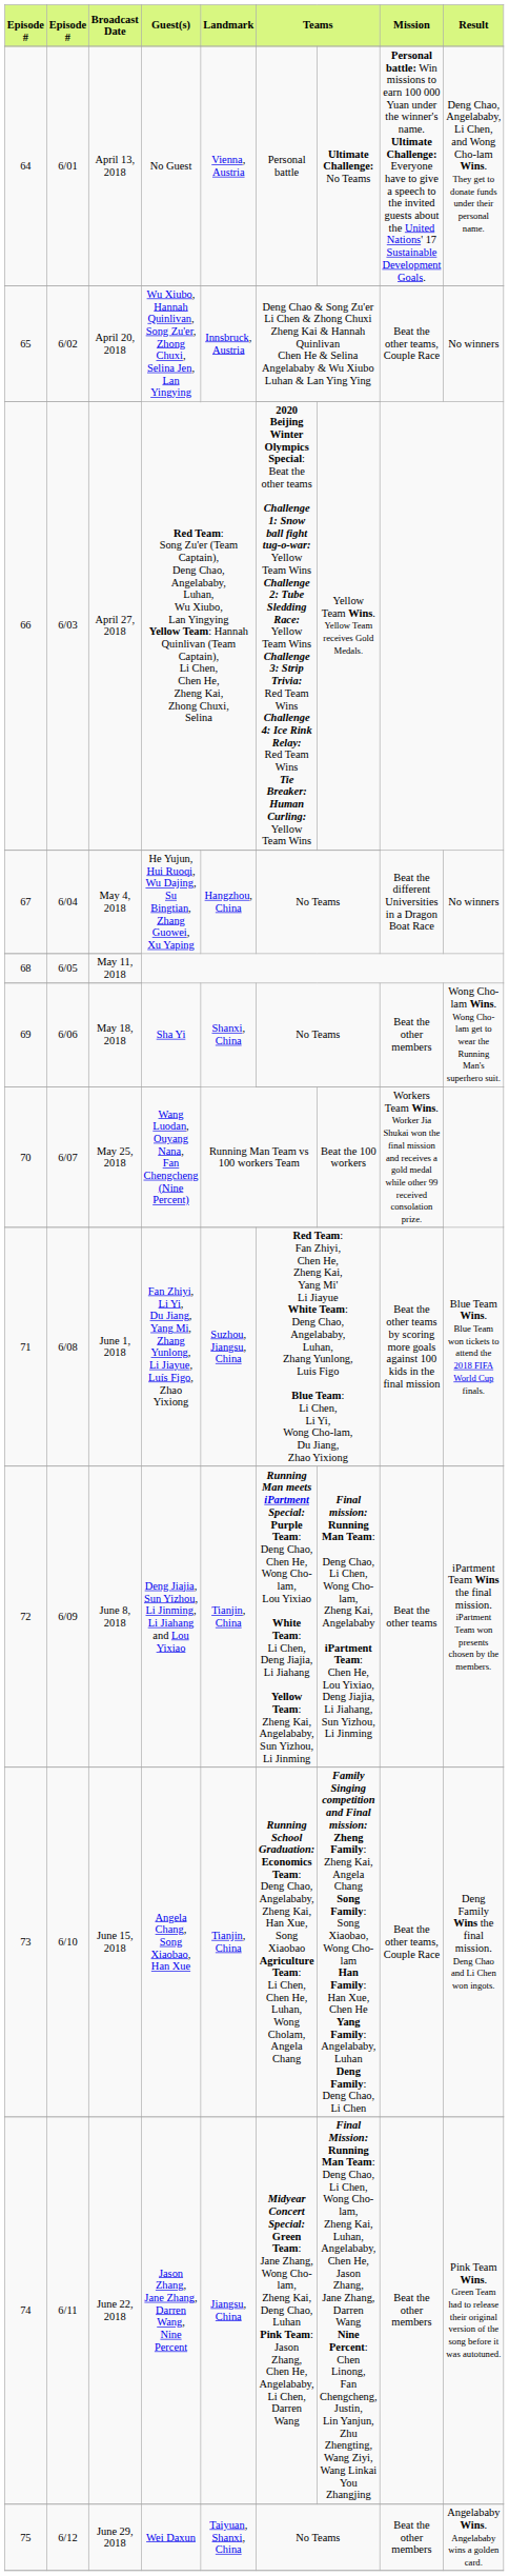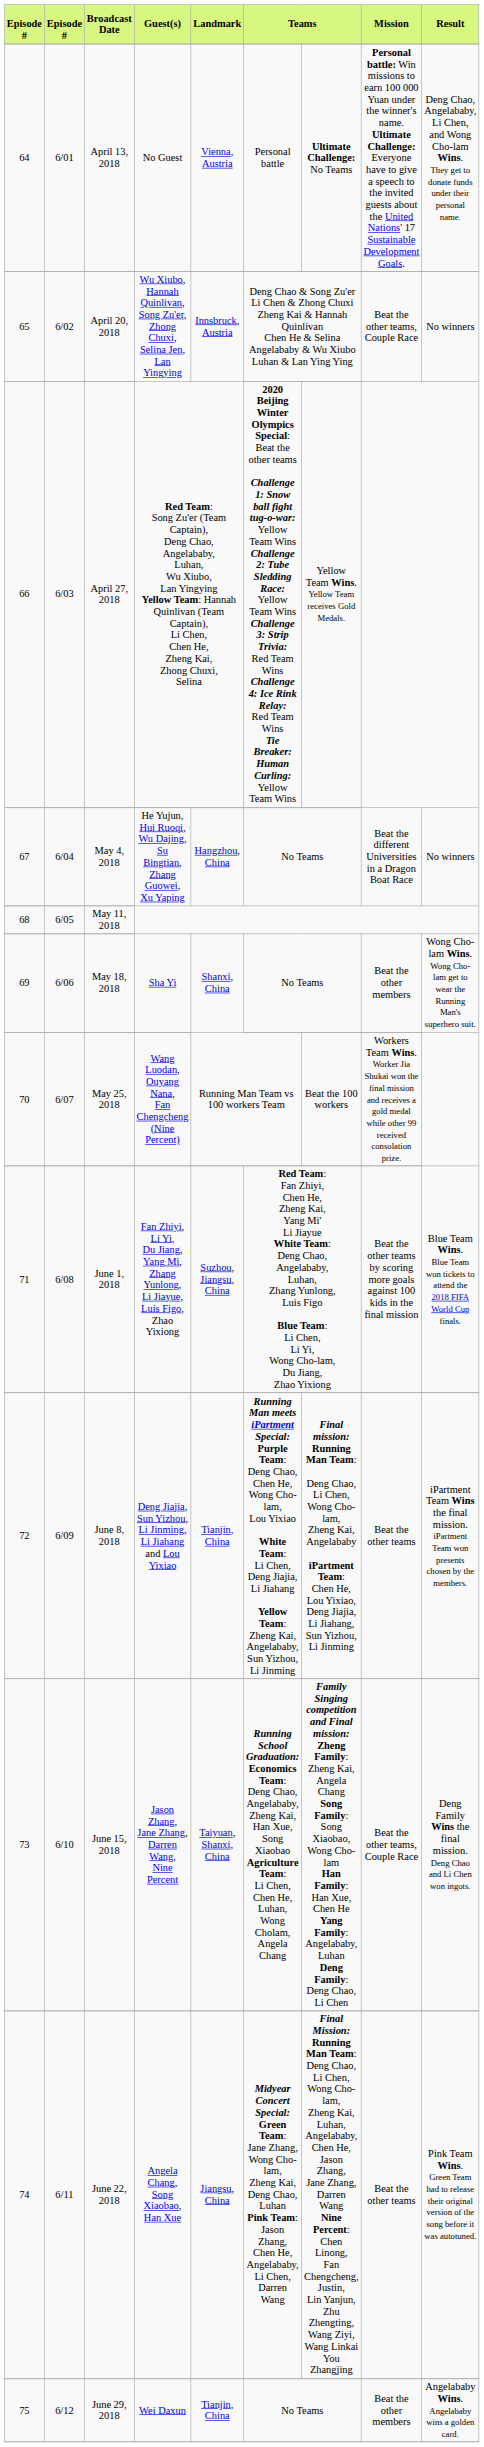June 15, 2018 | Guest(s): Angela Chang, Song Xiaobao, Han Xue -> Jason Zhang, Jane Zhang, Darren Wang, Nine Percent
June 15, 2018 | Landmark: Tianjin, China -> Taiyuan, Shanxi, China
June 22, 2018 | Guest(s): Jason Zhang, Jane Zhang, Darren Wang, Nine Percent -> Angela Chang, Song Xiaobao, Han Xue
June 22, 2018 | Mission: Beat the other members -> Beat the other teams
June 29, 2018 | Landmark: Taiyuan, Shanxi, China -> Tianjin, China
